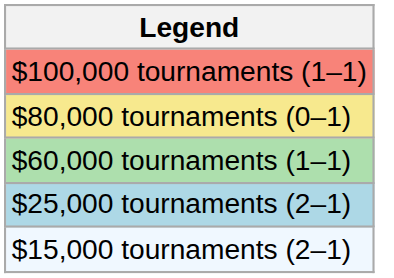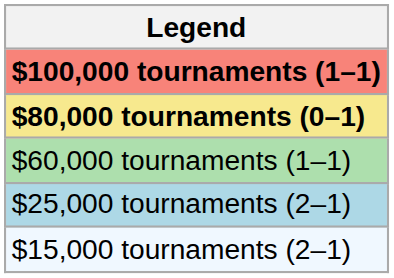row 2 | column 1: normal -> bold
row 3 | column 1: normal -> bold
